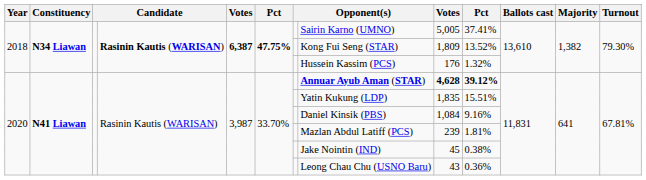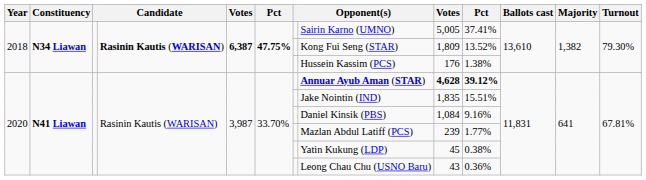row 4 | column 10: 1.32% -> 1.38%
row 6 | column 8: Yatin Kukung (LDP) -> Jake Nointin (IND)
row 8 | column 10: 1.81% -> 1.77%
row 9 | column 8: Jake Nointin (IND) -> Yatin Kukung (LDP)
